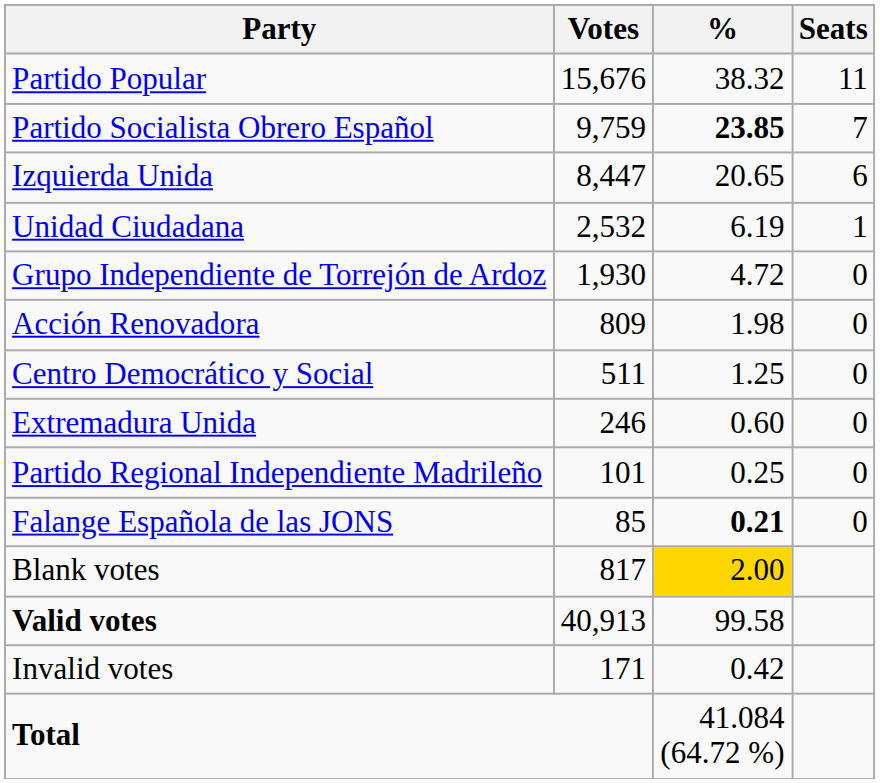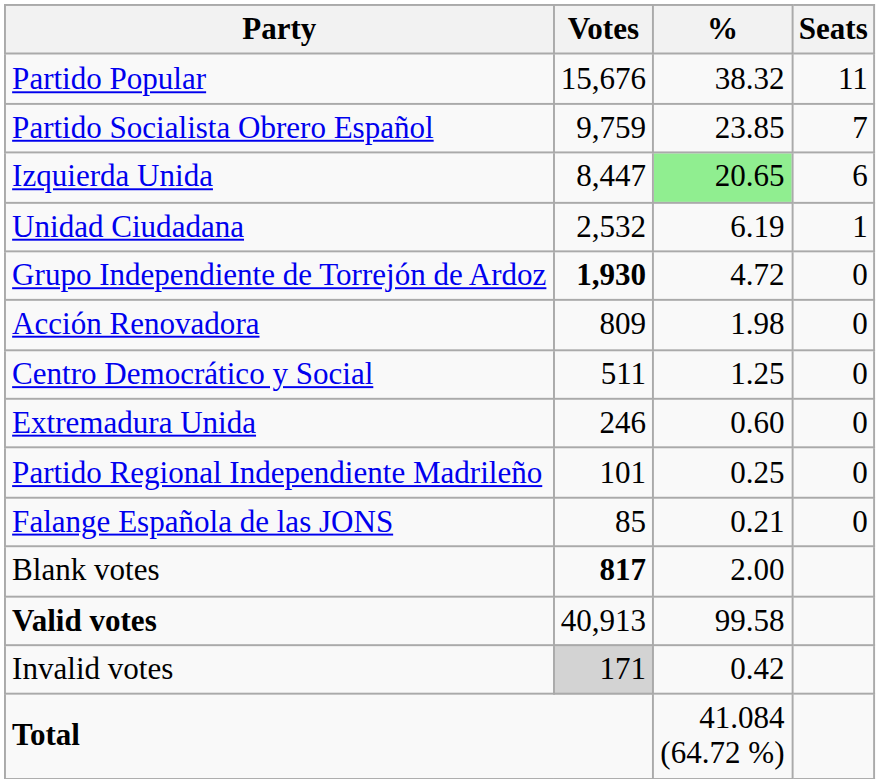Partido Socialista Obrero Español | %: bold -> normal
Izquierda Unida | %: no background -> lightgreen background
Grupo Independiente de Torrejón de Ardoz | Votes: normal -> bold
Falange Española de las JONS | %: bold -> normal
Blank votes | Votes: normal -> bold
Blank votes | %: gold background -> no background
Invalid votes | Votes: no background -> lightgrey background
